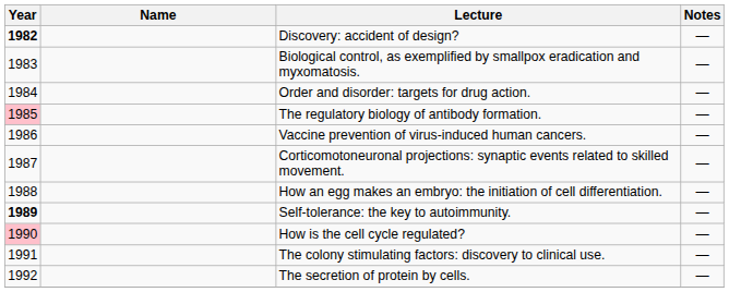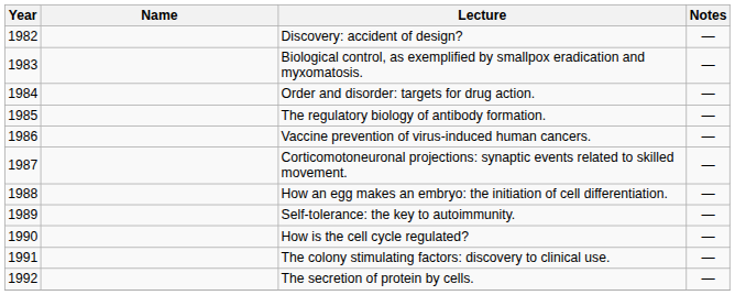Discovery: accident of design? | Year: bold -> normal
The regulatory biology of antibody formation. | Year: pink background -> no background
Self-tolerance: the key to autoimmunity. | Year: bold -> normal
How is the cell cycle regulated? | Year: pink background -> no background
